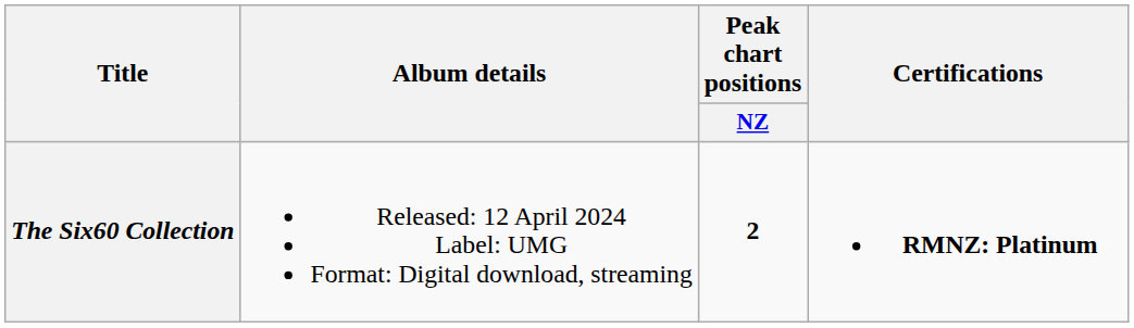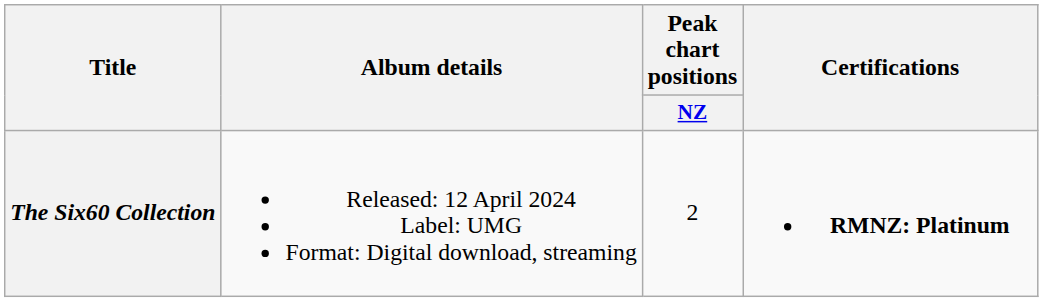The Six60 Collection | Peak chart positions / NZ: bold -> normal
